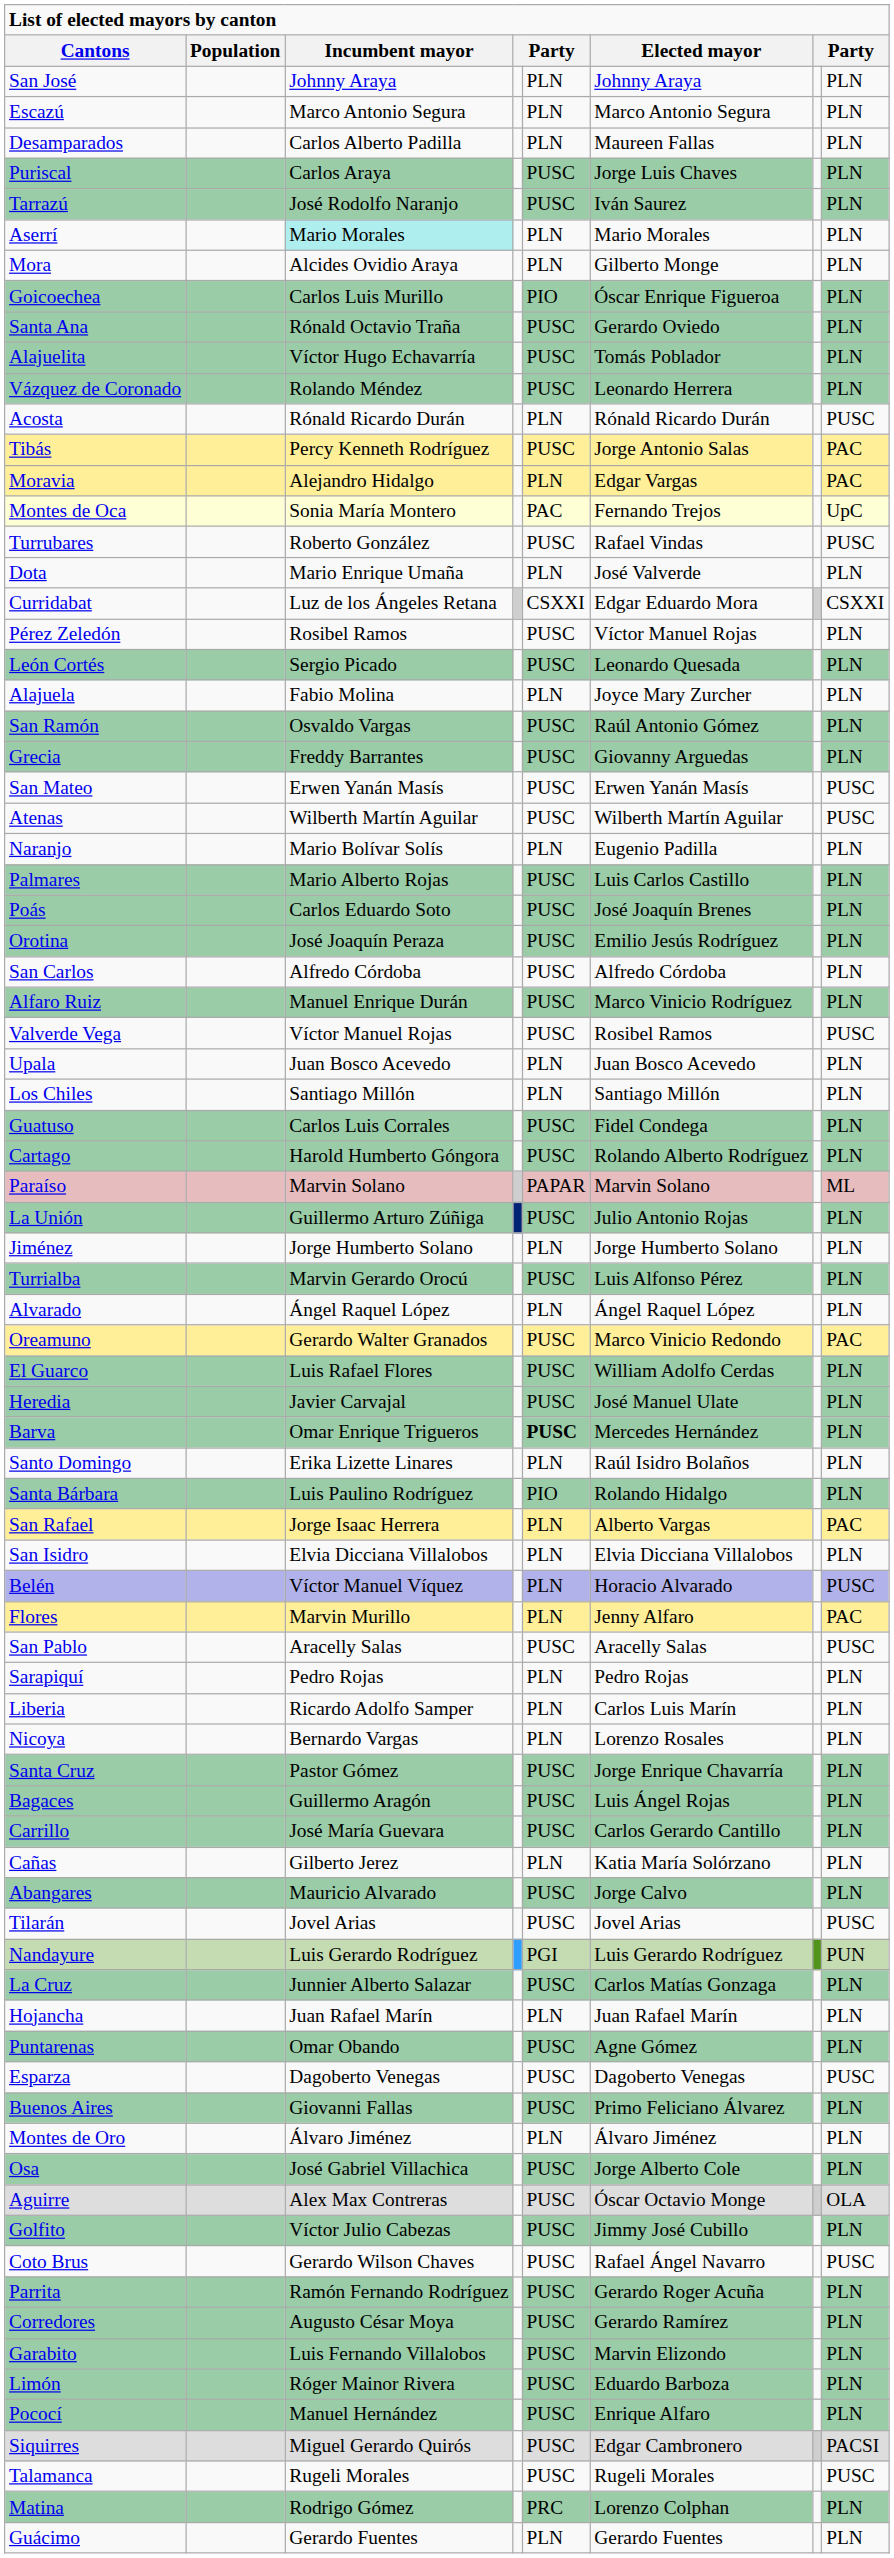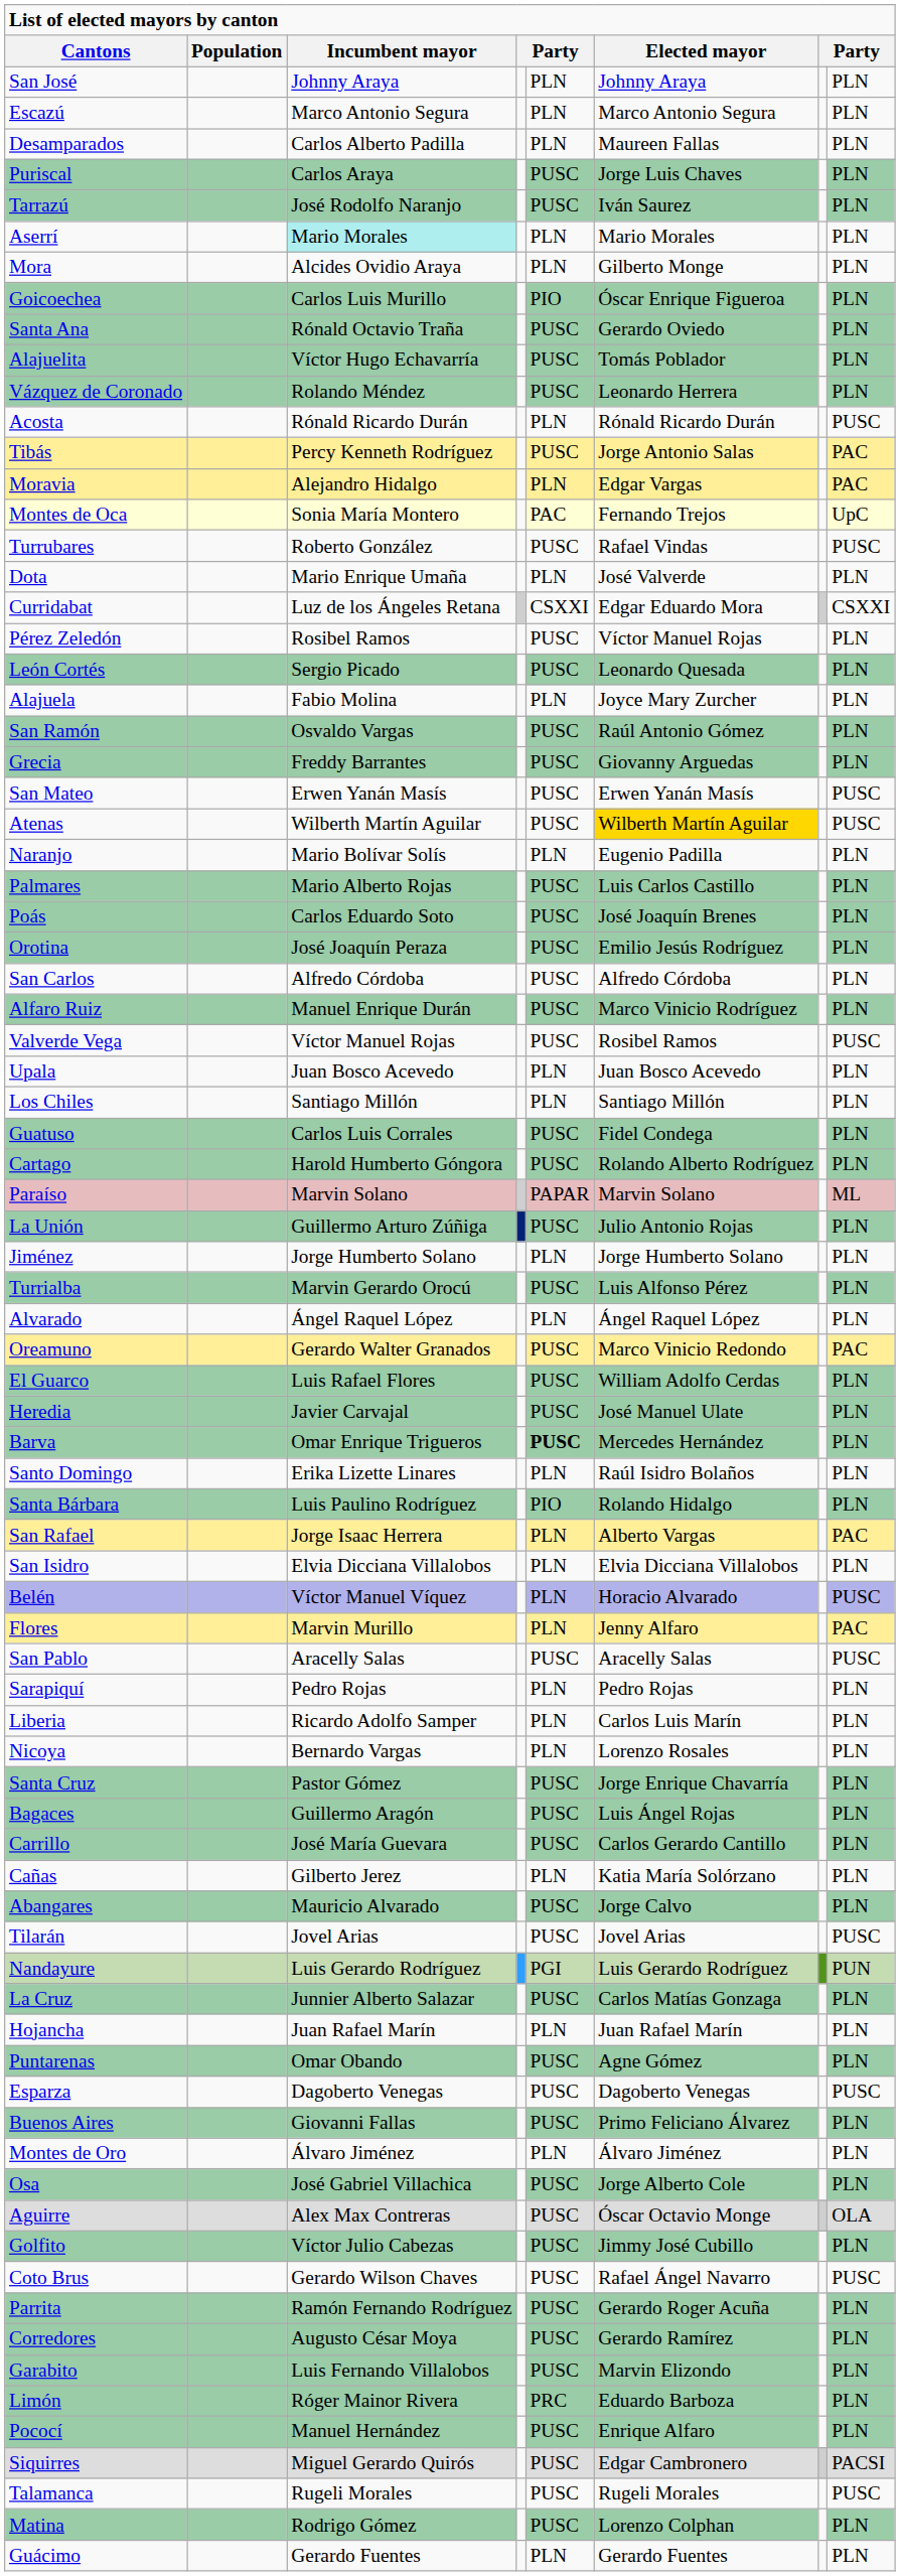Atenas | Elected mayor: no background -> gold background
Limón | column 5: PUSC -> PRC
Matina | column 5: PRC -> PUSC
